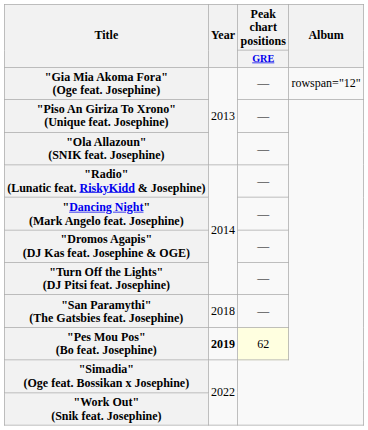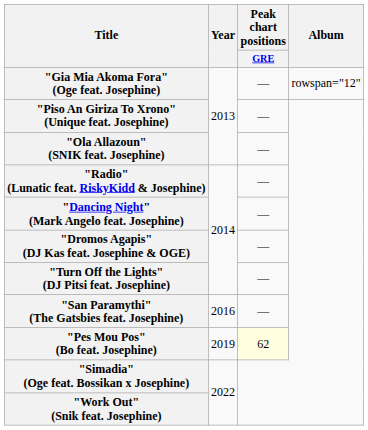"San Paramythi" (The Gatsbies feat. Josephine) | Year: 2018 -> 2016
"Pes Mou Pos" (Bo feat. Josephine) | Year: bold -> normal
